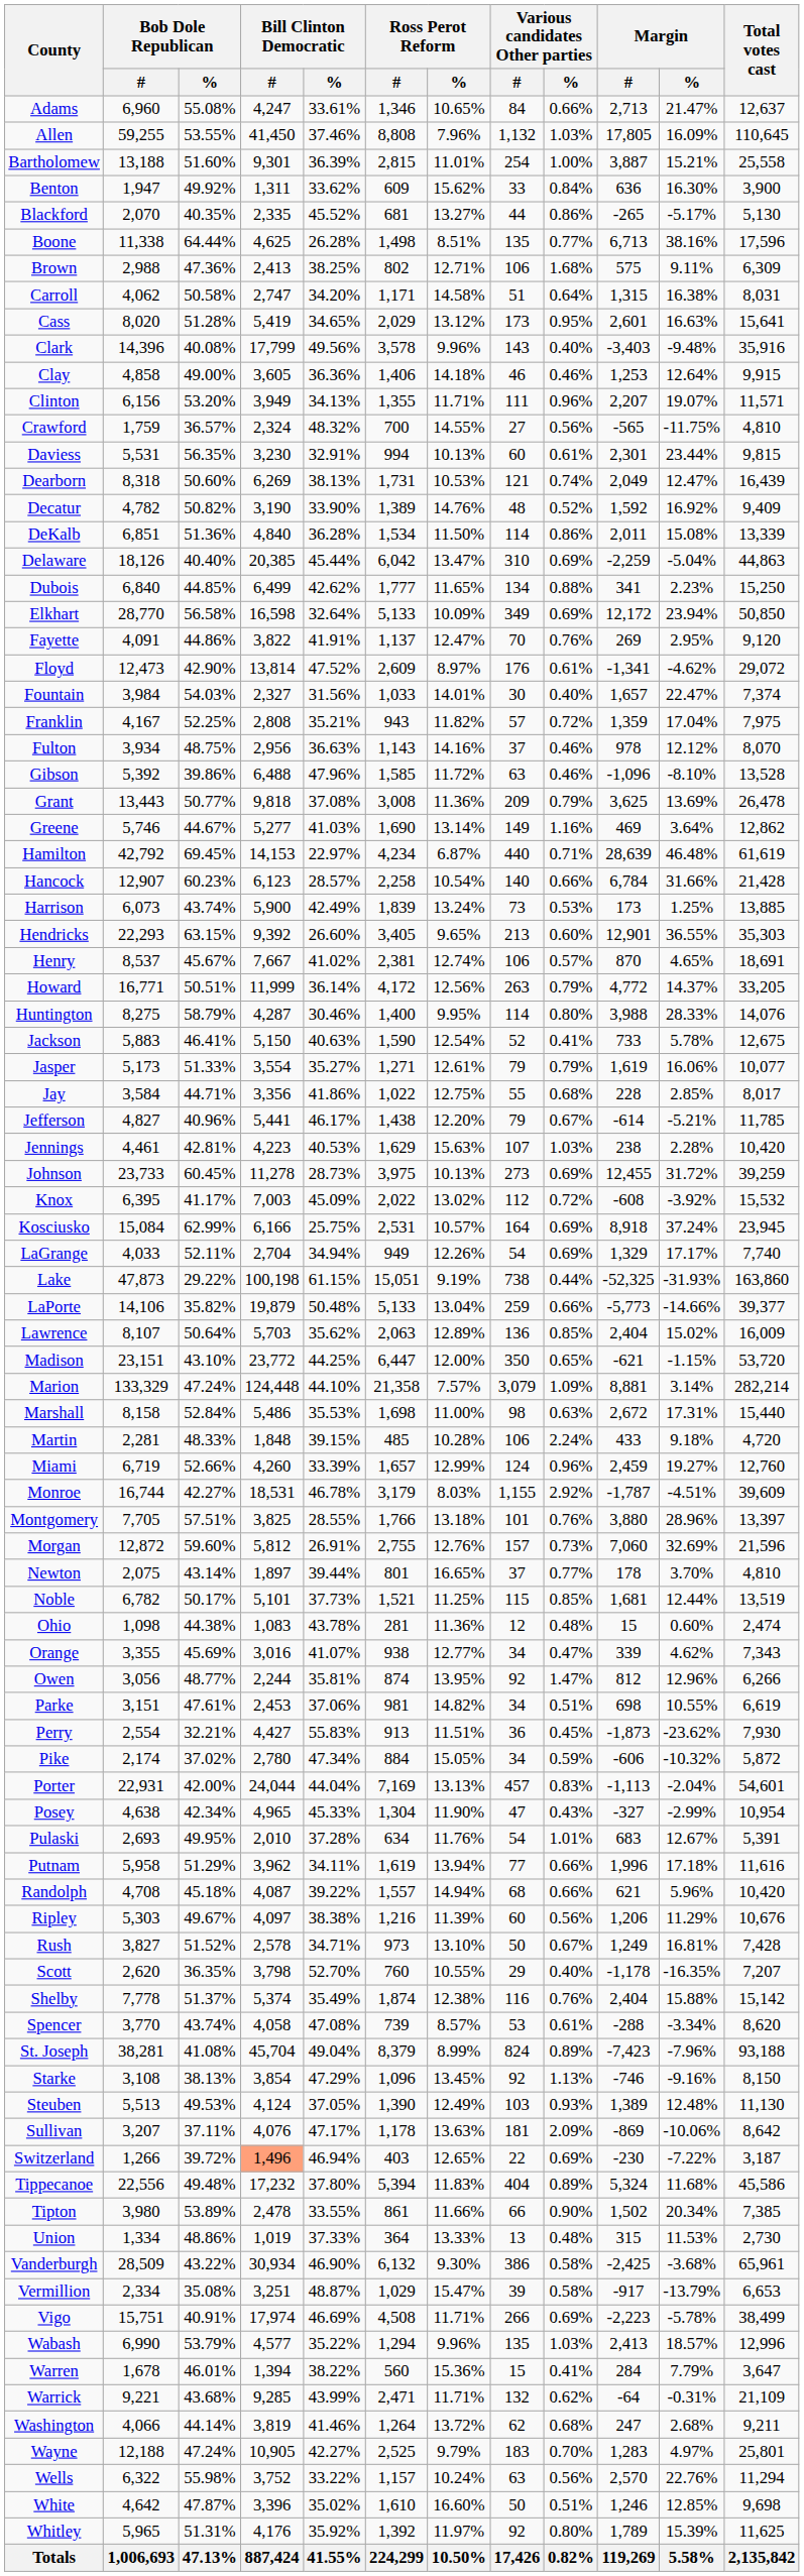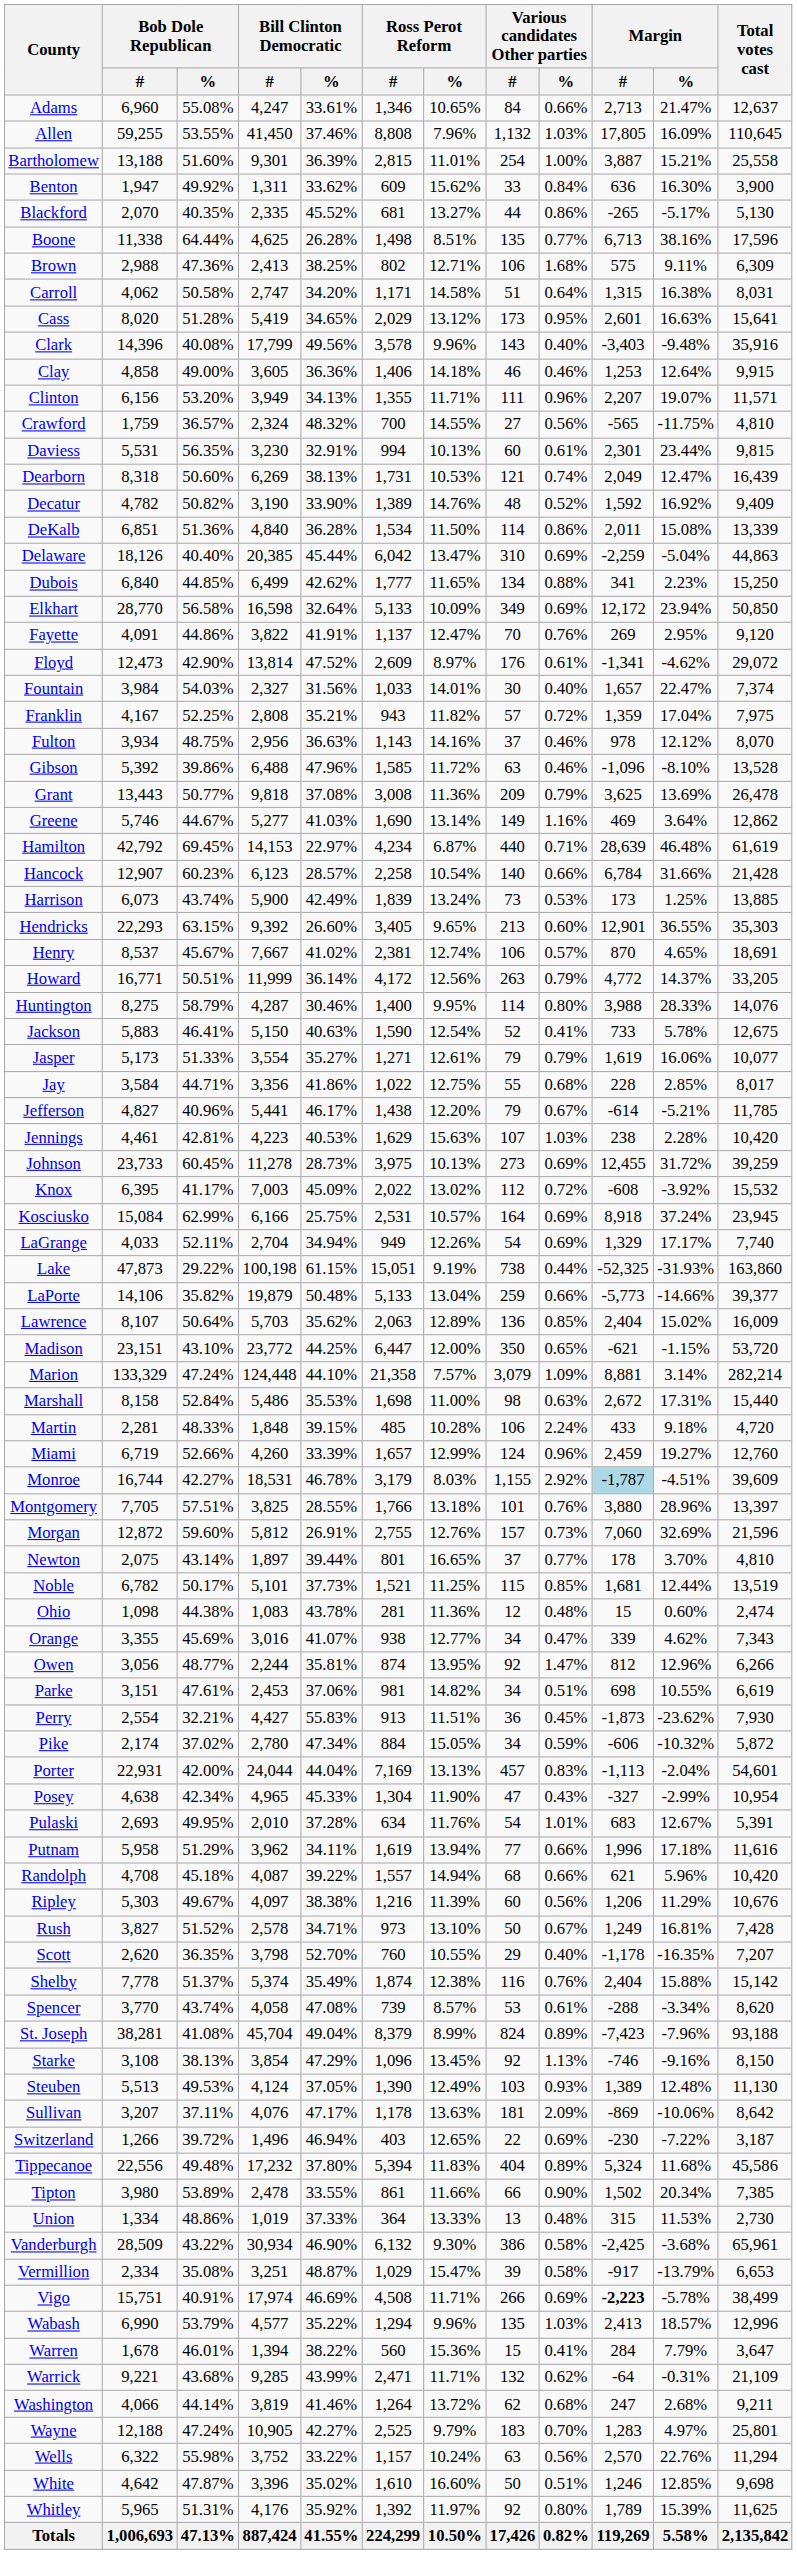Monroe | Margin / #: no background -> lightblue background
Switzerland | Bill Clinton Democratic / #: lightsalmon background -> no background
Vigo | Margin / #: normal -> bold
